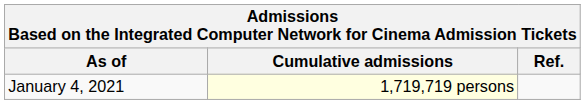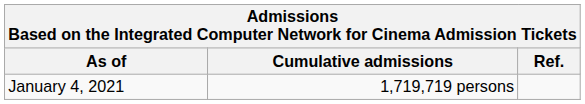January 4, 2021 | Cumulative admissions: lightyellow background -> no background
